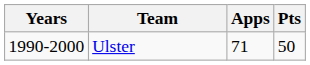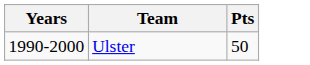- column: Apps | 71
